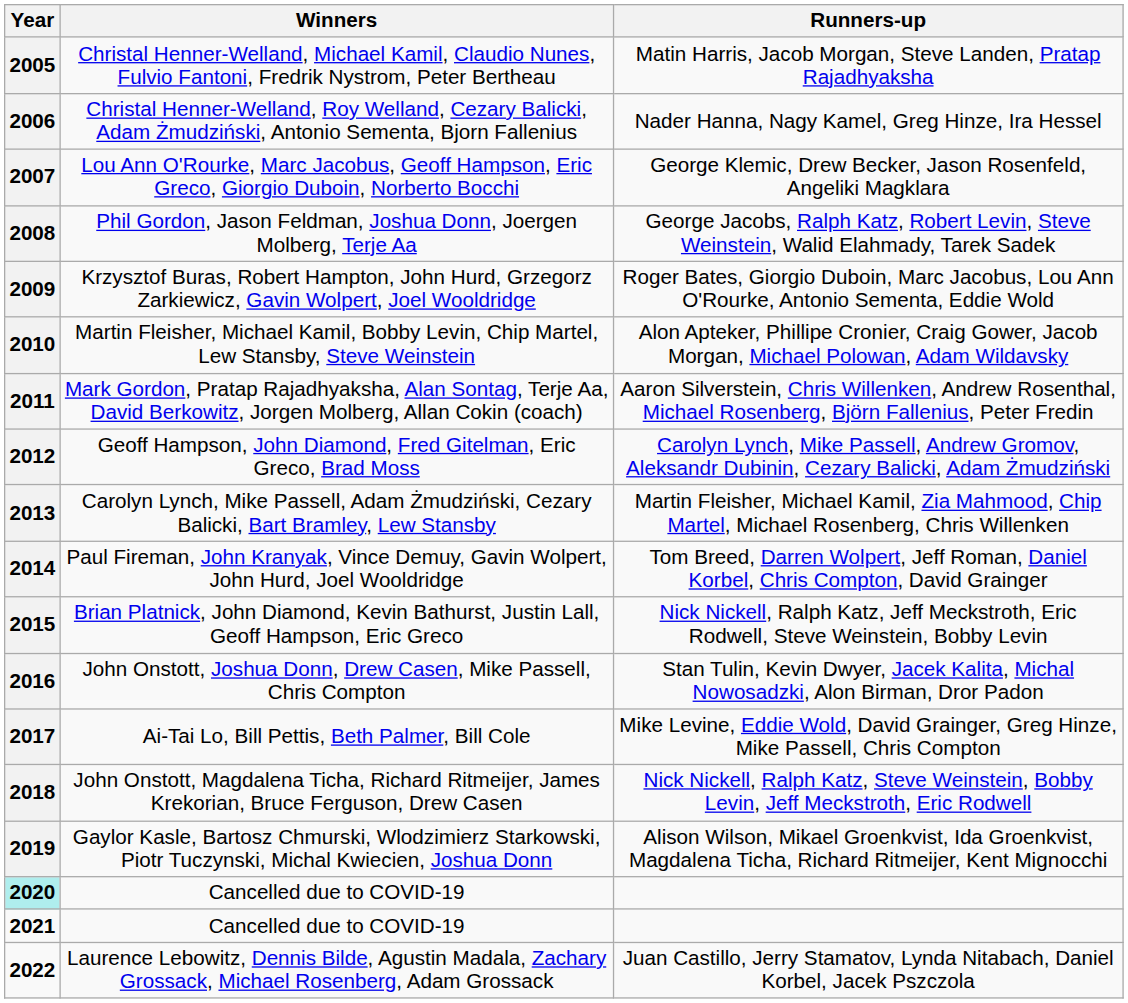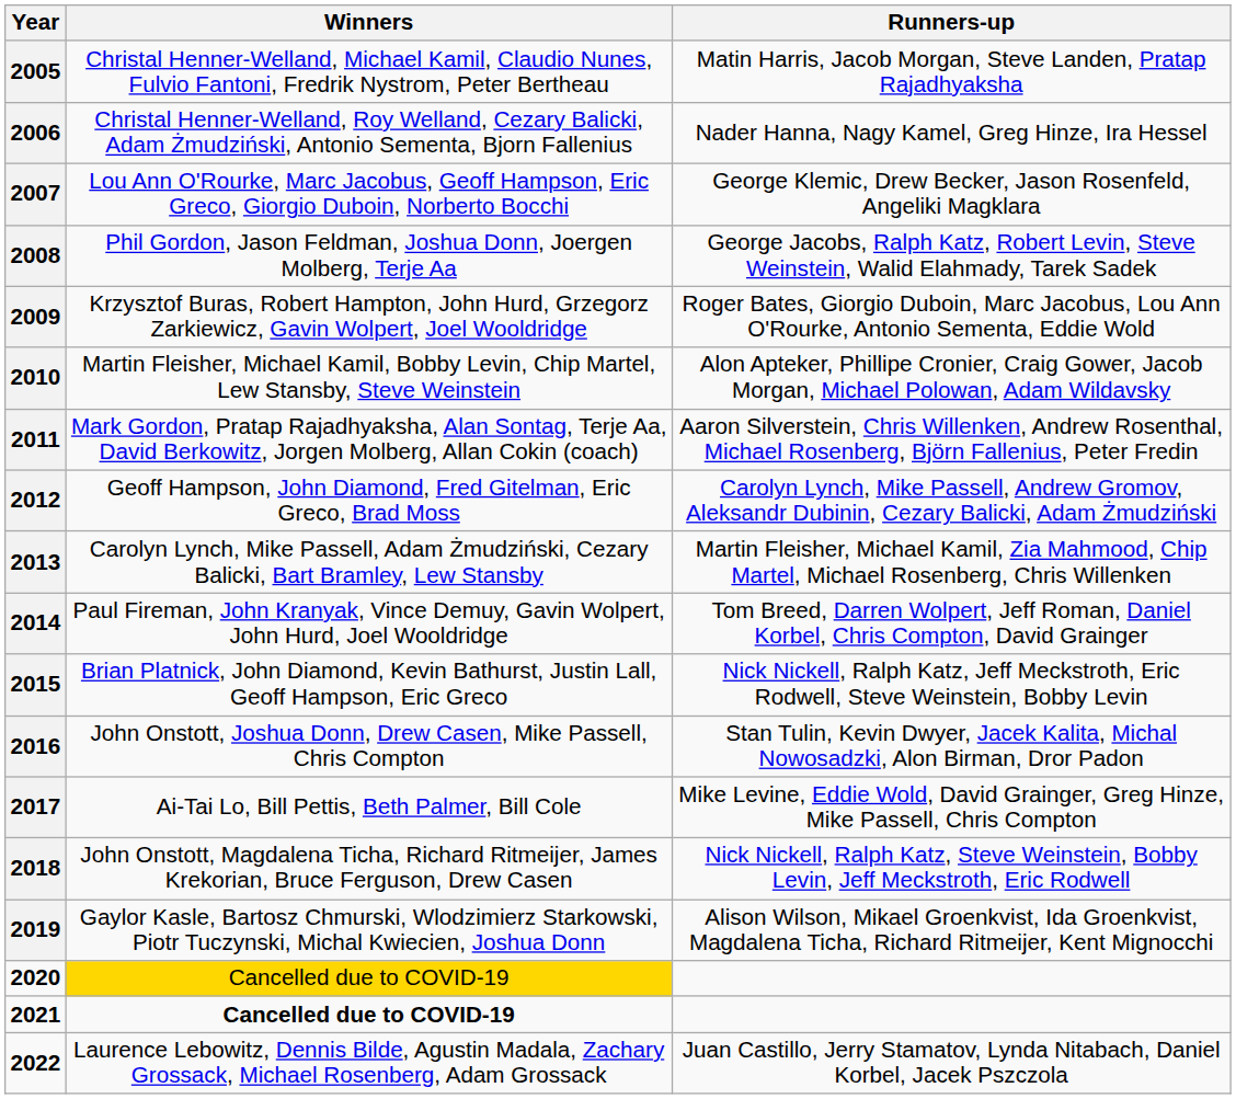2020 / Cancelled due to COVID-19 | Year: paleturquoise background -> no background
2020 / Cancelled due to COVID-19 | Winners: no background -> gold background
2021 / Cancelled due to COVID-19 | Winners: normal -> bold
